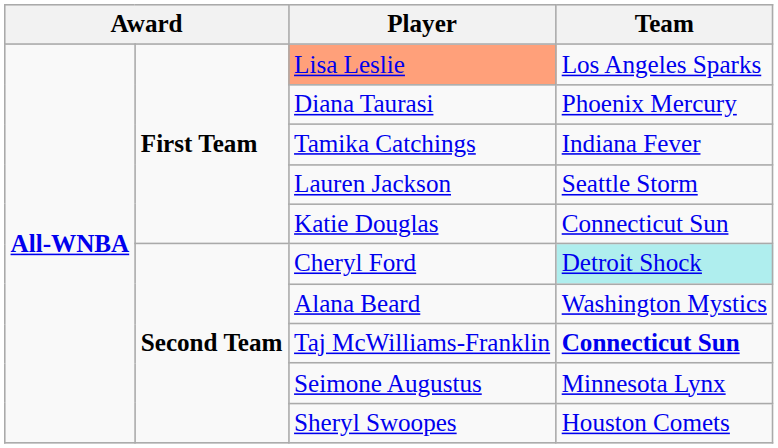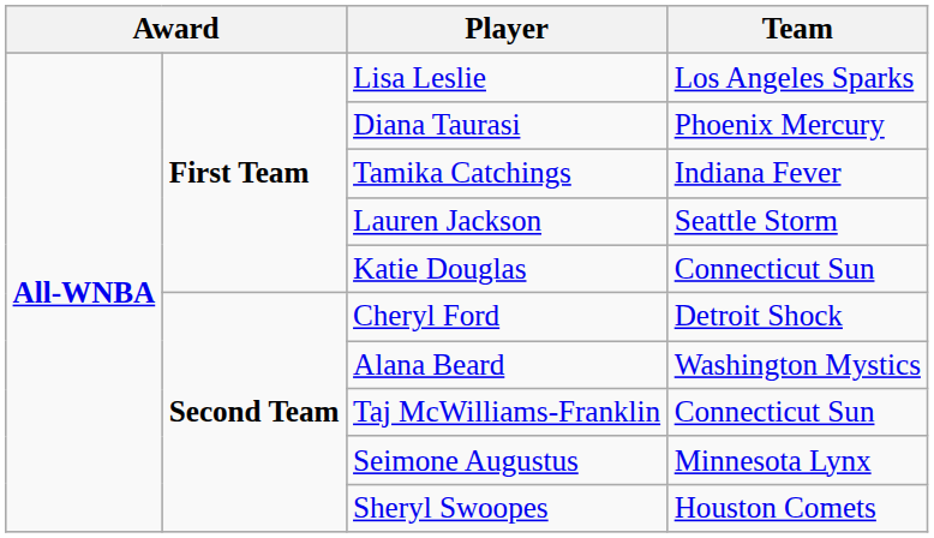row 2 | Player: lightsalmon background -> no background
row 7 | Team: paleturquoise background -> no background
row 9 | Team: bold -> normal
